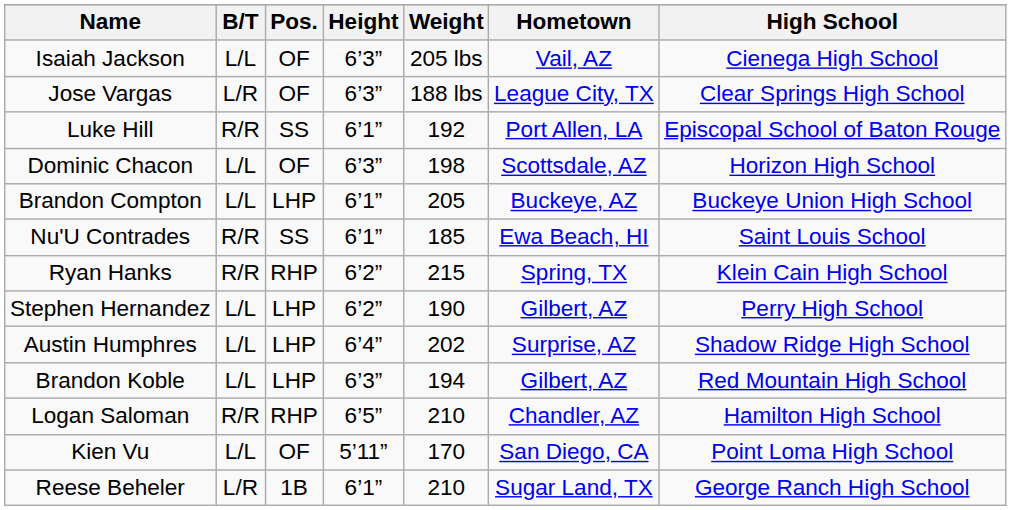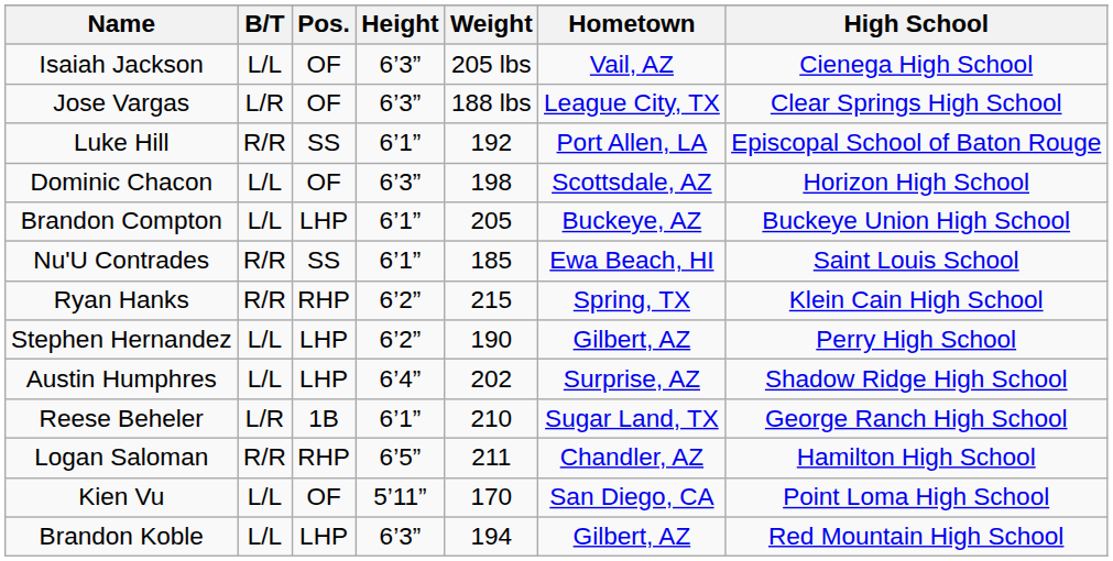rows swapped: Brandon Koble <-> Reese Beheler
Logan Saloman | Weight: 210 -> 211
